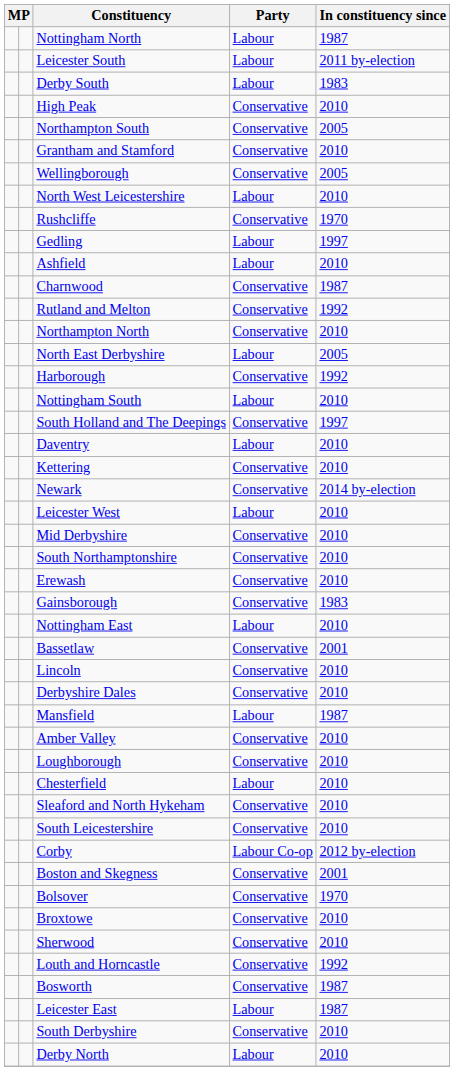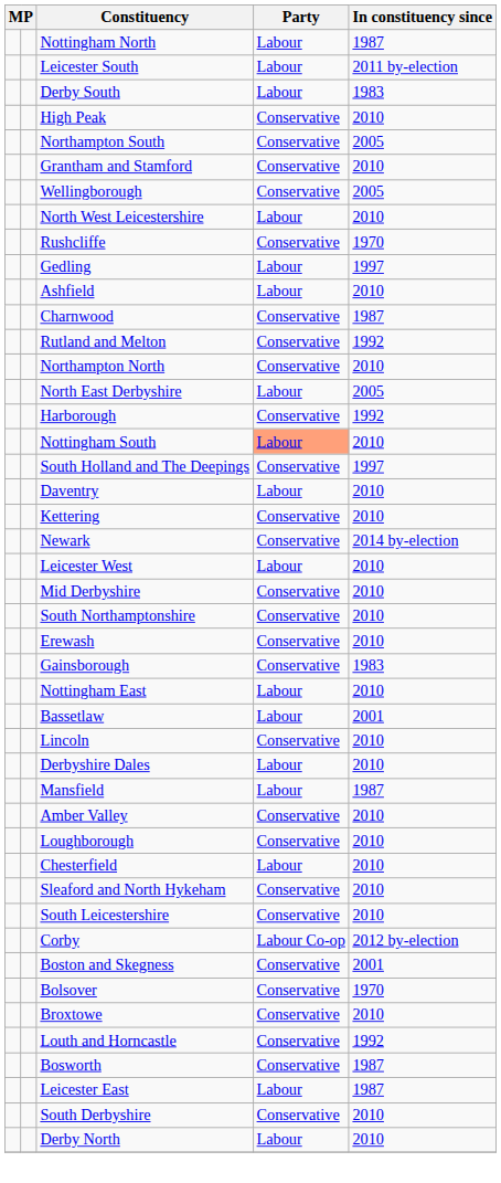Nottingham South | Party: no background -> lightsalmon background
Bassetlaw | Party: Conservative -> Labour
Derbyshire Dales | Party: Conservative -> Labour
- row: Sherwood | Conservative | 2010
